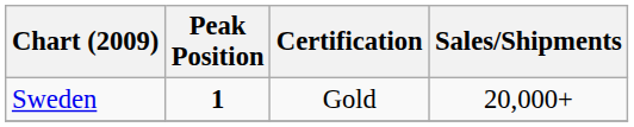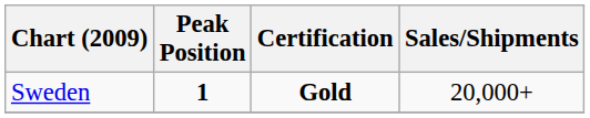Sweden | Certification: normal -> bold
